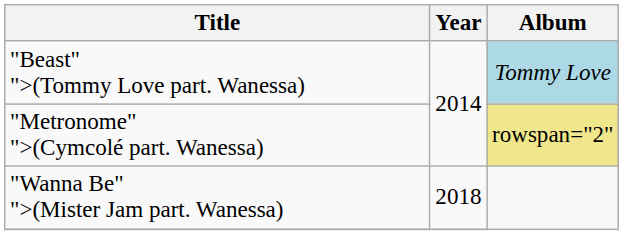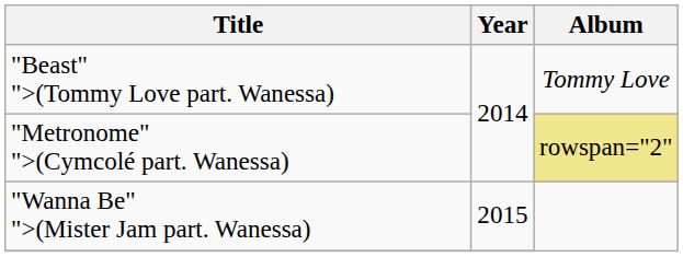"Beast" ">(Tommy Love part. Wanessa) | Album: lightblue background -> no background
"Wanna Be" ">(Mister Jam part. Wanessa) | Year: 2018 -> 2015
